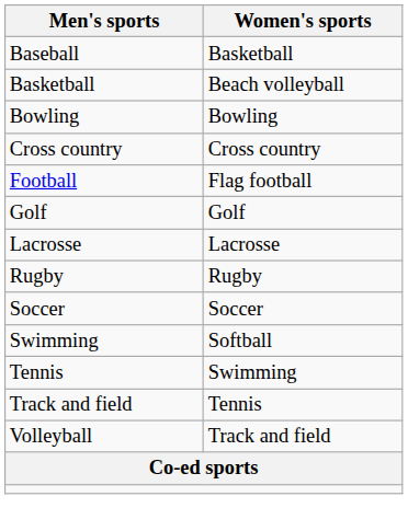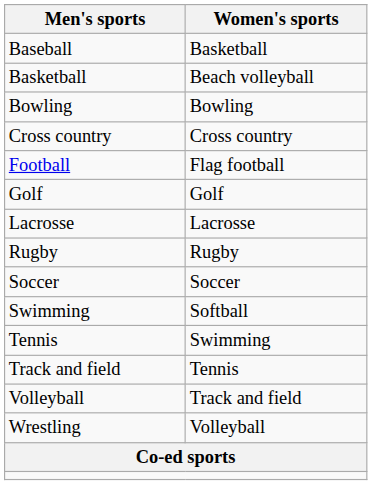+ row: Wrestling | Volleyball
